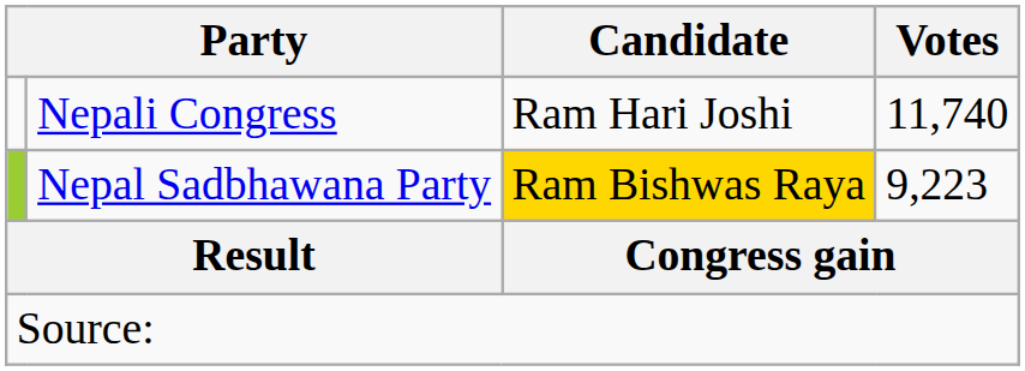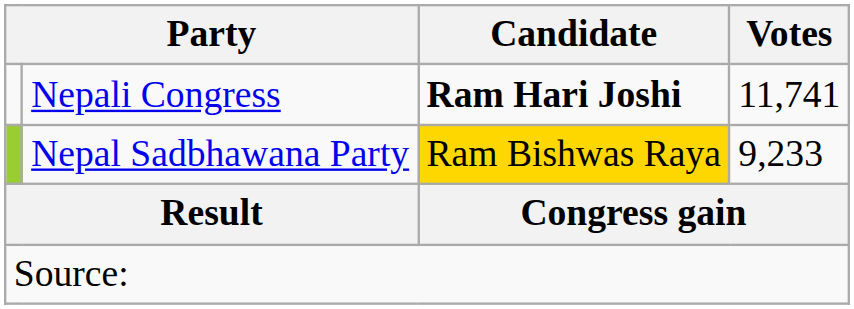Nepali Congress | Candidate: normal -> bold
Nepali Congress | Votes: 11,740 -> 11,741
Nepal Sadbhawana Party | Votes: 9,223 -> 9,233
